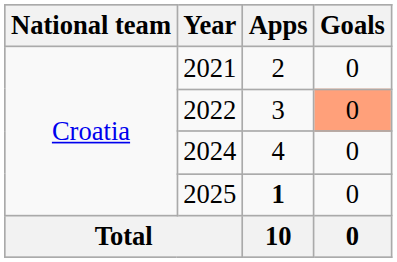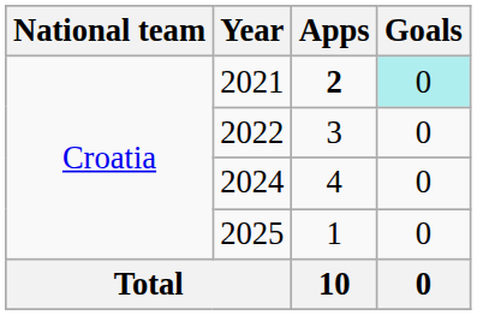2021 | Apps: normal -> bold
2021 | Goals: no background -> paleturquoise background
2022 | Goals: lightsalmon background -> no background
2025 | Apps: bold -> normal
